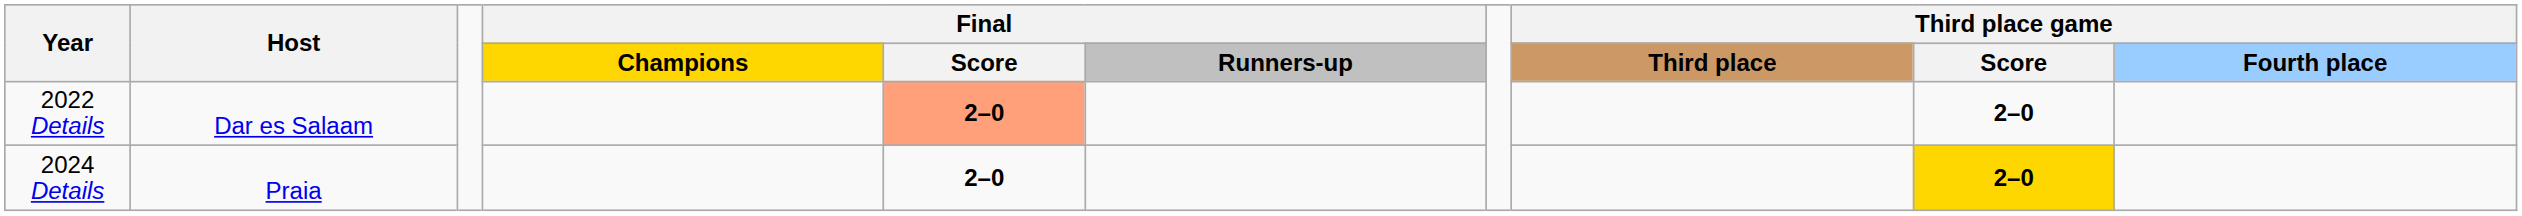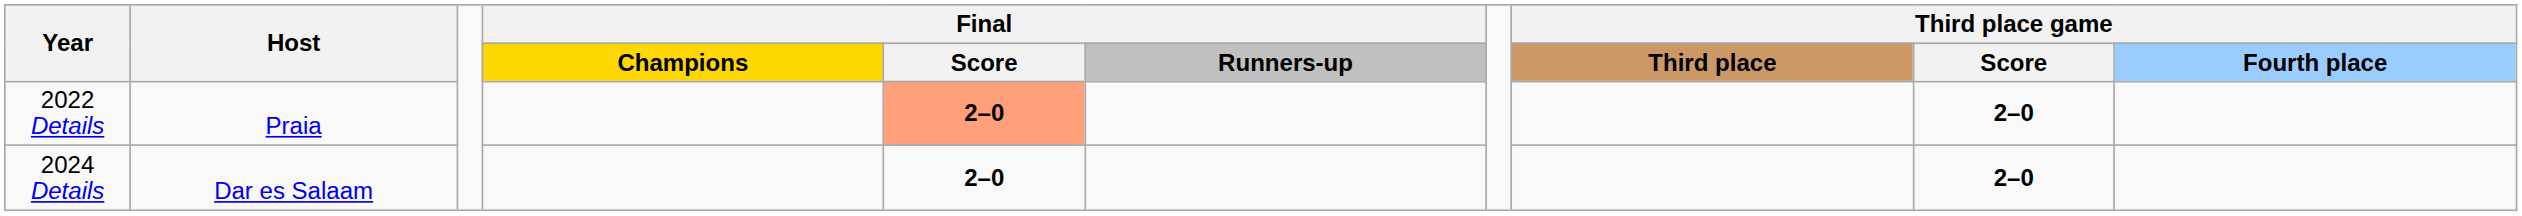2022 Details | Host: Dar es Salaam -> Praia
2024 Details | Host: Praia -> Dar es Salaam
2024 Details | Third place game / Score: gold background -> no background
